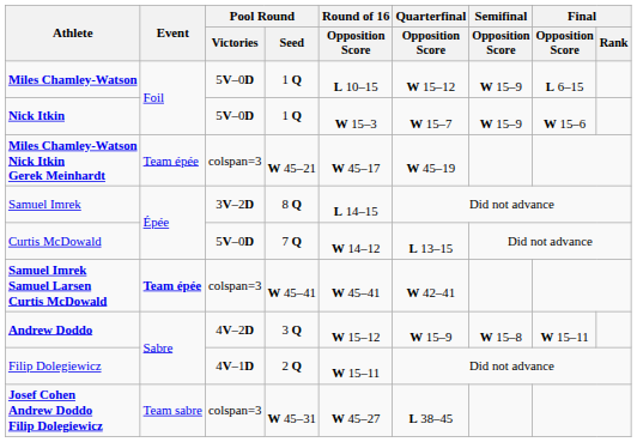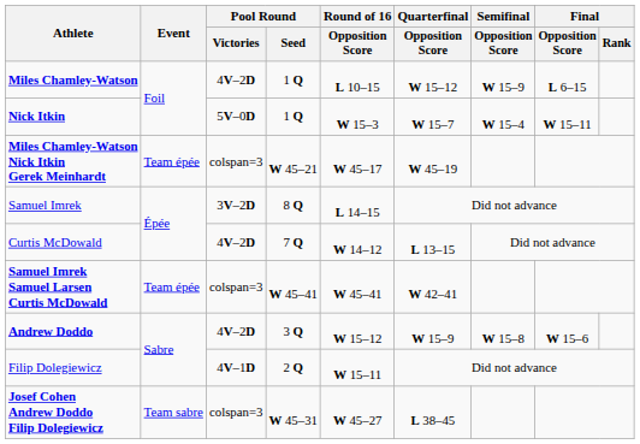Miles Chamley-Watson | Pool Round / Victories: 5V–0D -> 4V–2D
Nick Itkin | Semifinal / Opposition Score: W 15–9 -> W 15–4
Nick Itkin | Final / Opposition Score: W 15–6 -> W 15–11
Curtis McDowald | Pool Round / Victories: 5V–0D -> 4V–2D
Samuel Imrek Samuel Larsen Curtis McDowald | Event: bold -> normal
Andrew Doddo | Final / Opposition Score: W 15–11 -> W 15–6
